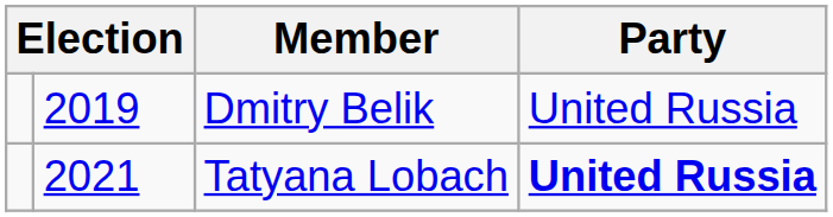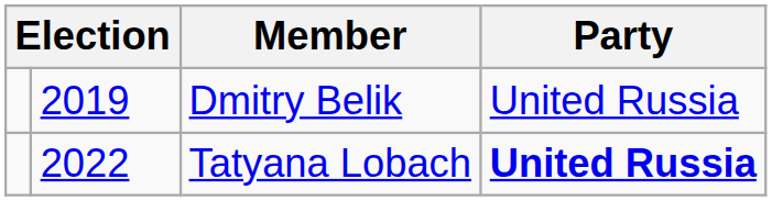Tatyana Lobach | column 2: 2021 -> 2022
